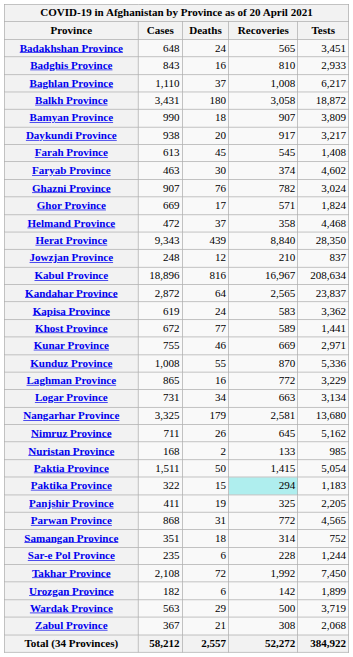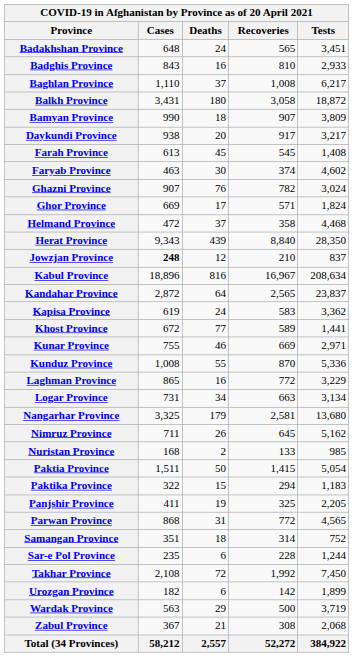Jowzjan Province | Cases: normal -> bold
Paktika Province | Recoveries: paleturquoise background -> no background
